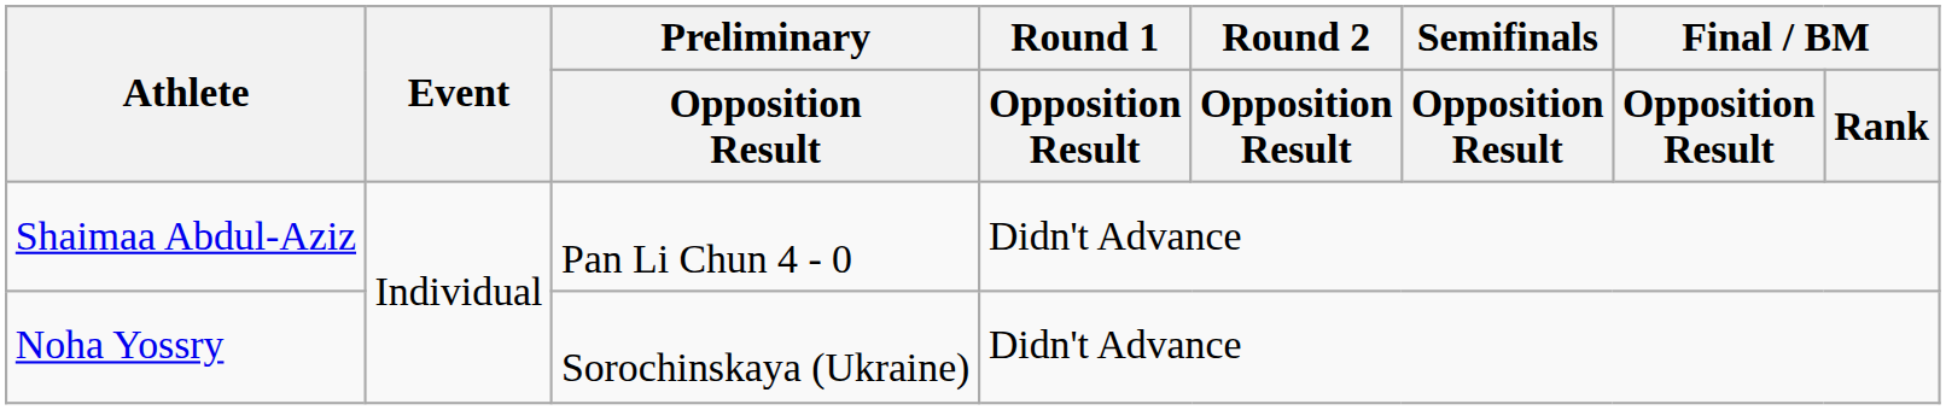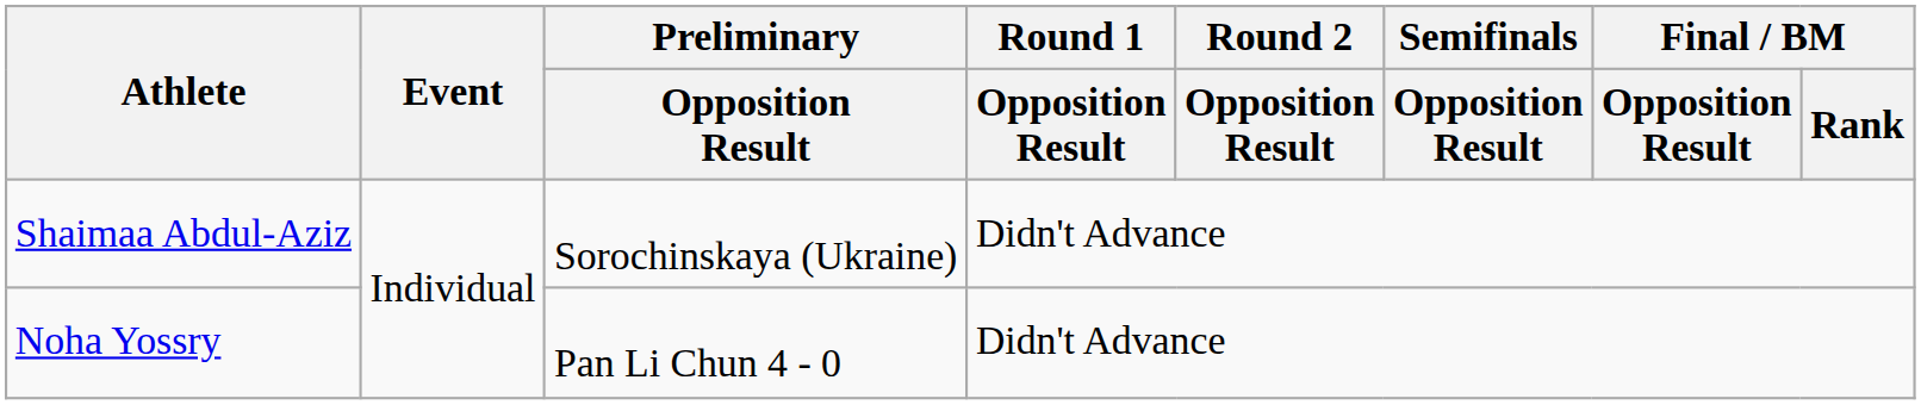Shaimaa Abdul-Aziz | Preliminary / Opposition Result: Pan Li Chun 4 - 0 -> Sorochinskaya (Ukraine)
Noha Yossry | Preliminary / Opposition Result: Sorochinskaya (Ukraine) -> Pan Li Chun 4 - 0
